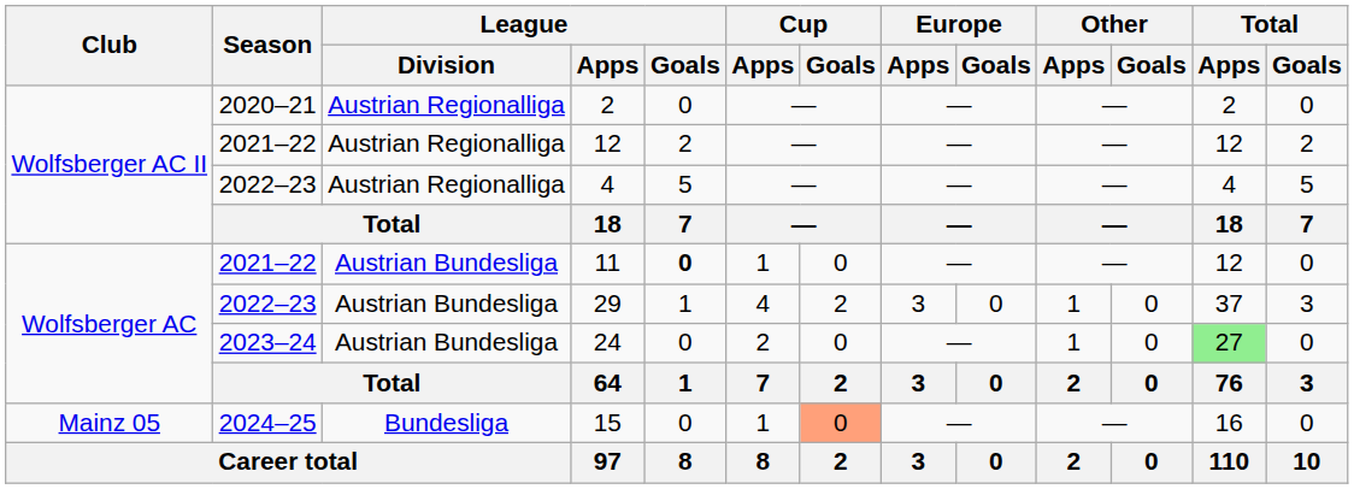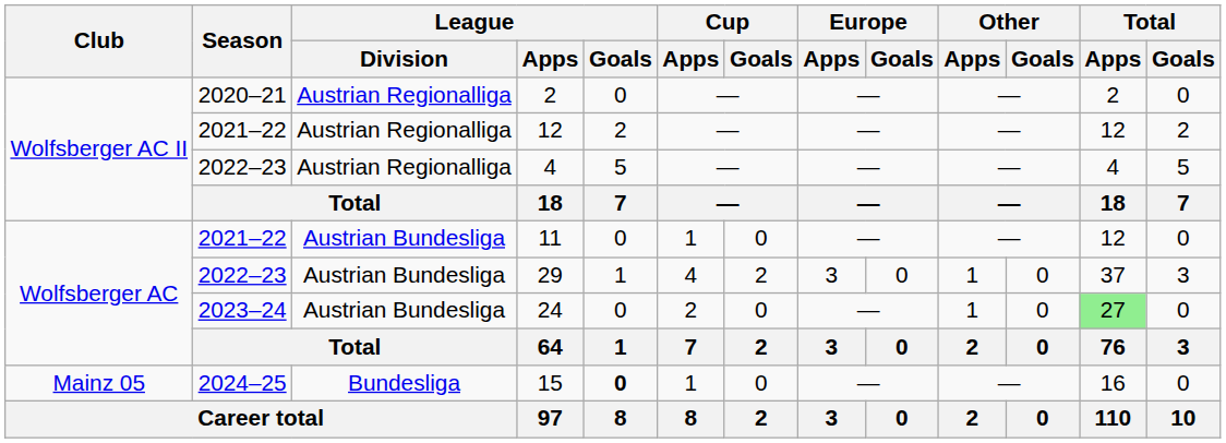11 | League / Goals: bold -> normal
15 | League / Goals: normal -> bold
15 | Cup / Goals: lightsalmon background -> no background
